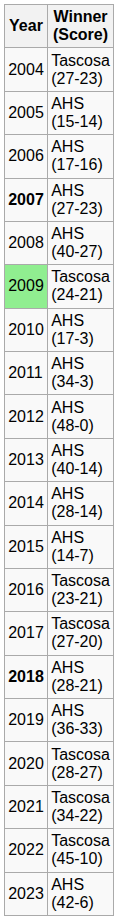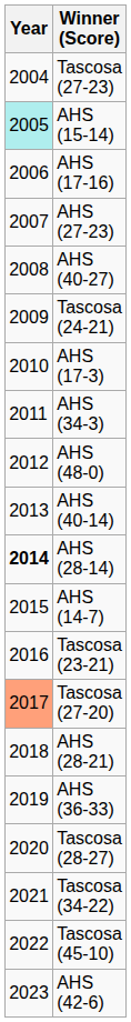AHS (15-14) | Year: no background -> paleturquoise background
AHS (27-23) | Year: bold -> normal
Tascosa (24-21) | Year: lightgreen background -> no background
AHS (28-14) | Year: normal -> bold
Tascosa (27-20) | Year: no background -> lightsalmon background
AHS (28-21) | Year: bold -> normal
